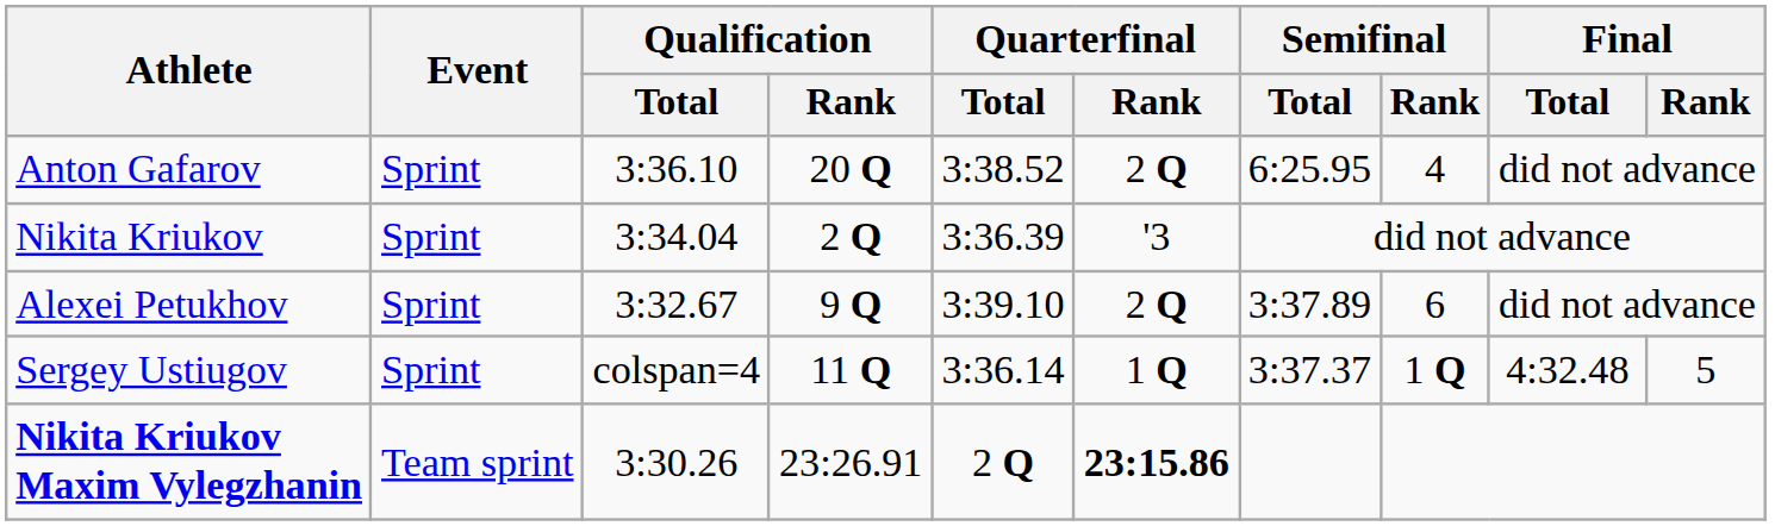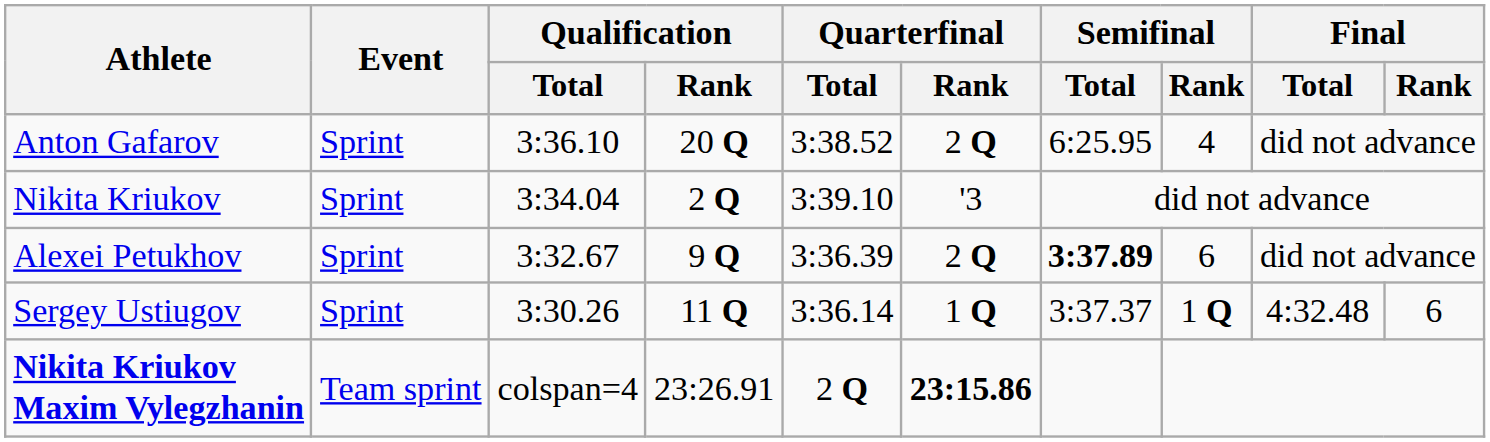Nikita Kriukov | Quarterfinal / Total: 3:36.39 -> 3:39.10
Alexei Petukhov | Quarterfinal / Total: 3:39.10 -> 3:36.39
Alexei Petukhov | Semifinal / Total: normal -> bold
Sergey Ustiugov | Qualification / Total: colspan=4 -> 3:30.26
Sergey Ustiugov | Final / Rank: 5 -> 6
Nikita Kriukov Maxim Vylegzhanin | Qualification / Total: 3:30.26 -> colspan=4
